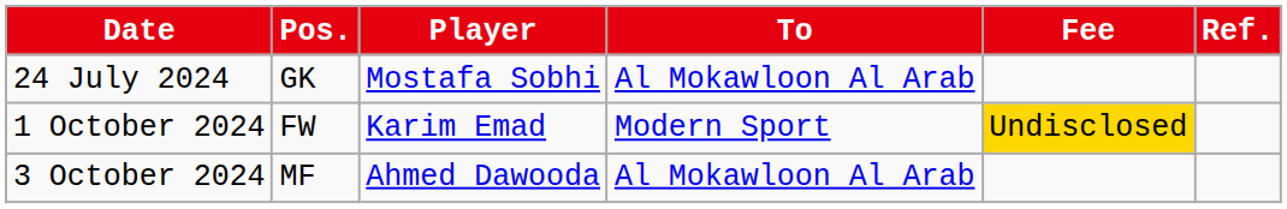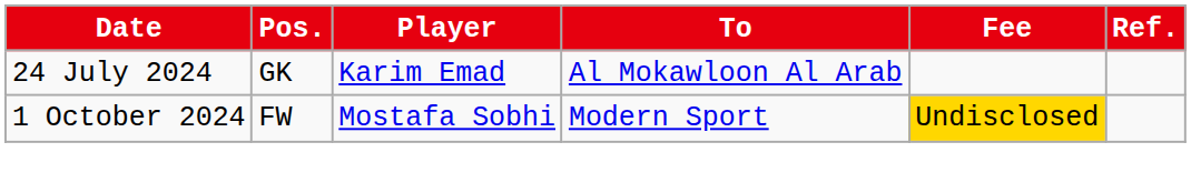24 July 2024 | Player: Mostafa Sobhi -> Karim Emad
1 October 2024 | Player: Karim Emad -> Mostafa Sobhi
- row: 3 October 2024 | MF | Ahmed Dawooda | Al Mokawloon Al Arab
